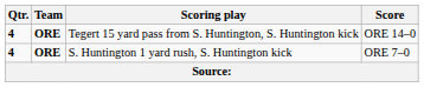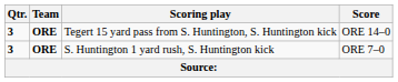Tegert 15 yard pass from S. Huntington, S. Huntington kick | Qtr.: 4 -> 3
S. Huntington 1 yard rush, S. Huntington kick | Qtr.: 4 -> 3
